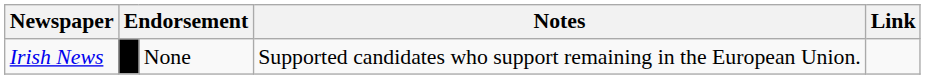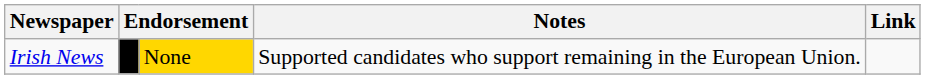Irish News | column 3: no background -> gold background
